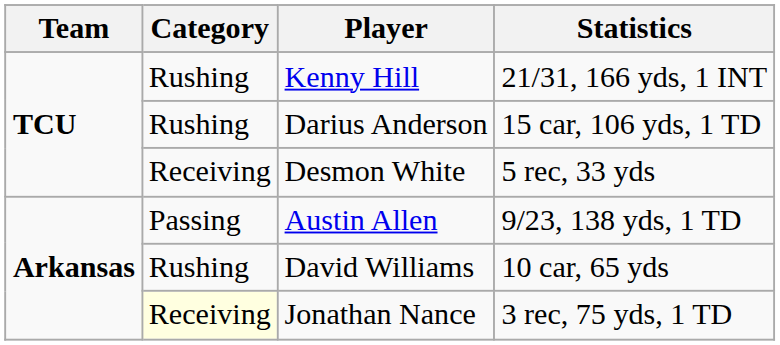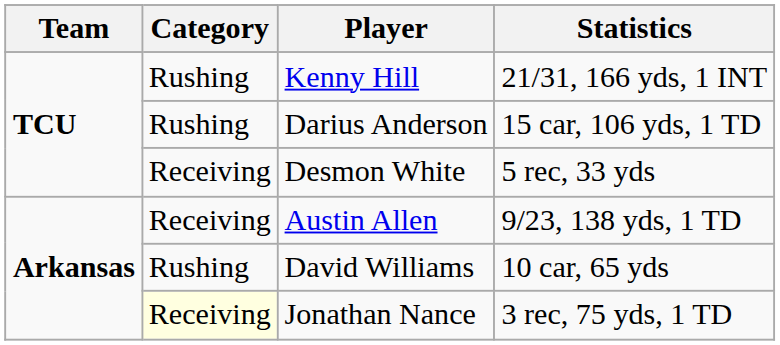Austin Allen | Category: Passing -> Receiving
